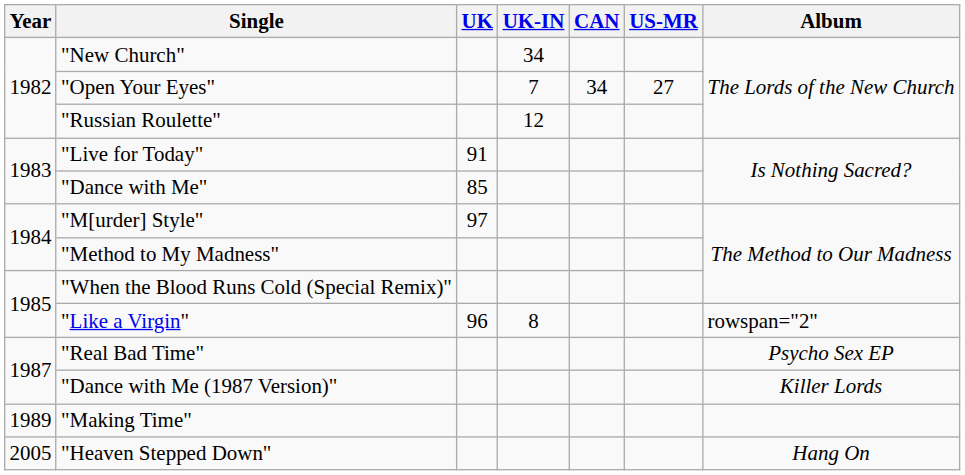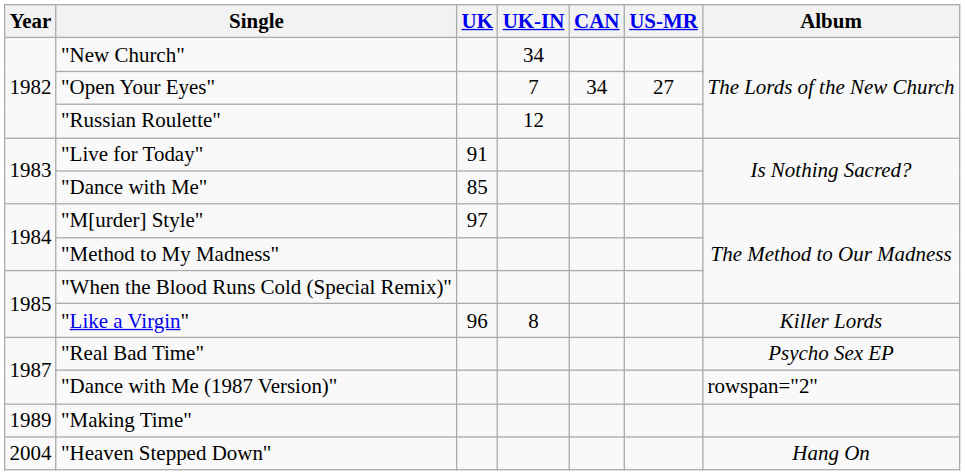"Like a Virgin" | Album: rowspan="2" -> Killer Lords
"Dance with Me (1987 Version)" | Album: Killer Lords -> rowspan="2"
"Heaven Stepped Down" | Year: 2005 -> 2004
